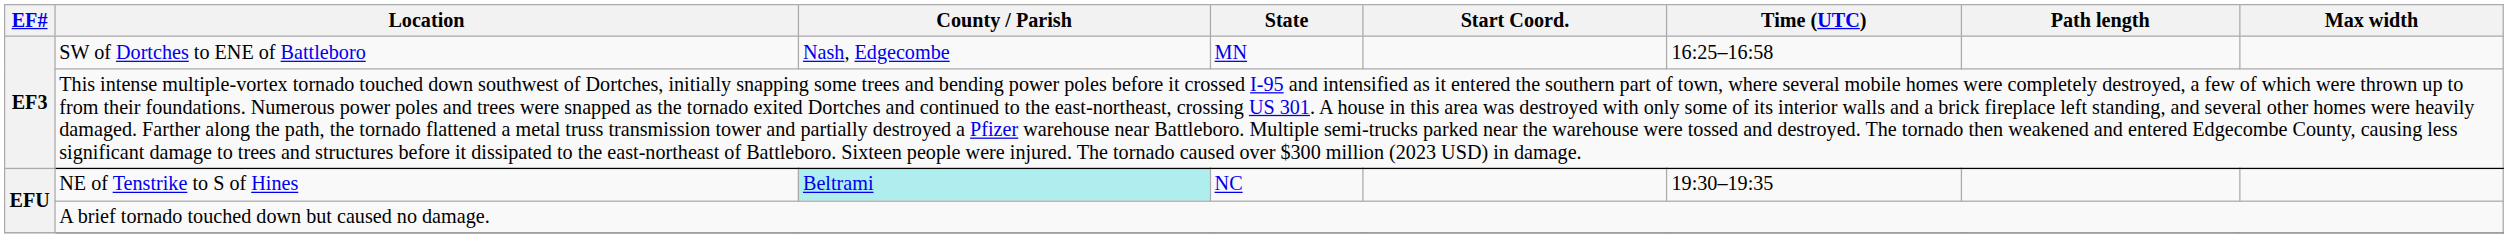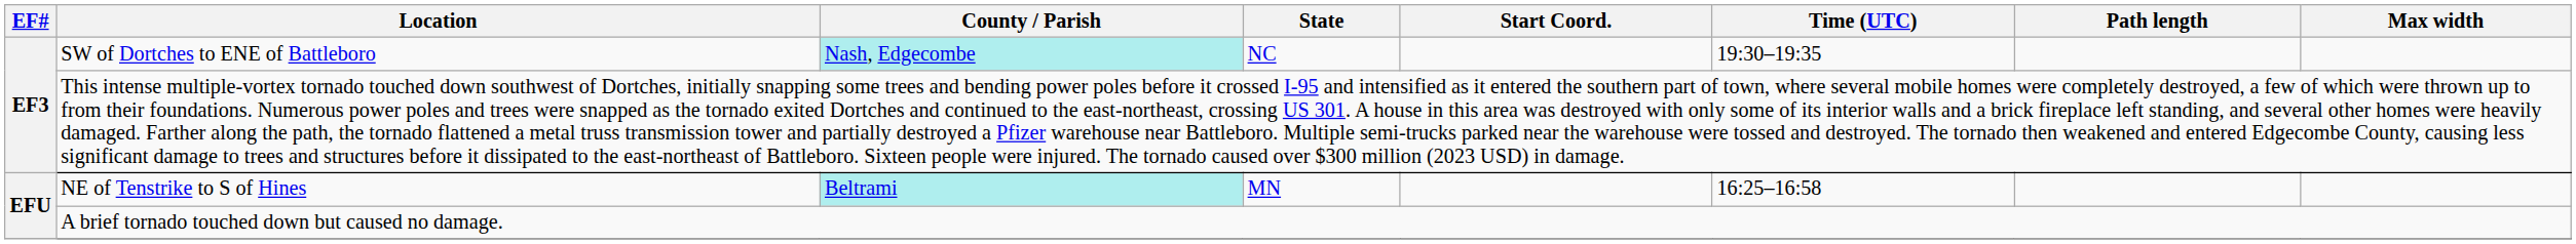SW of Dortches to ENE of Battleboro | County / Parish: no background -> paleturquoise background
SW of Dortches to ENE of Battleboro | State: MN -> NC
SW of Dortches to ENE of Battleboro | Time (UTC): 16:25–16:58 -> 19:30–19:35
NE of Tenstrike to S of Hines | State: NC -> MN
NE of Tenstrike to S of Hines | Time (UTC): 19:30–19:35 -> 16:25–16:58
